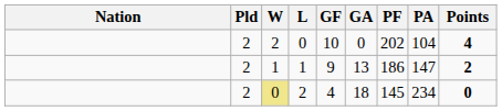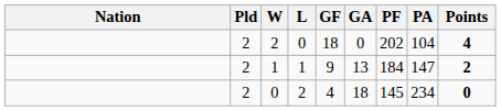row 2 | GF: 10 -> 18
row 3 | PF: 186 -> 184
row 4 | W: khaki background -> no background
